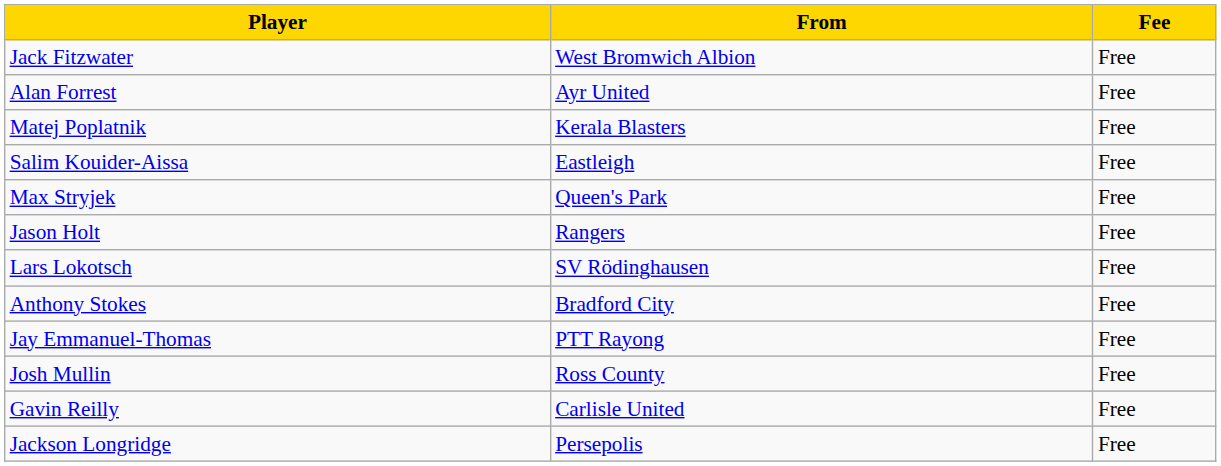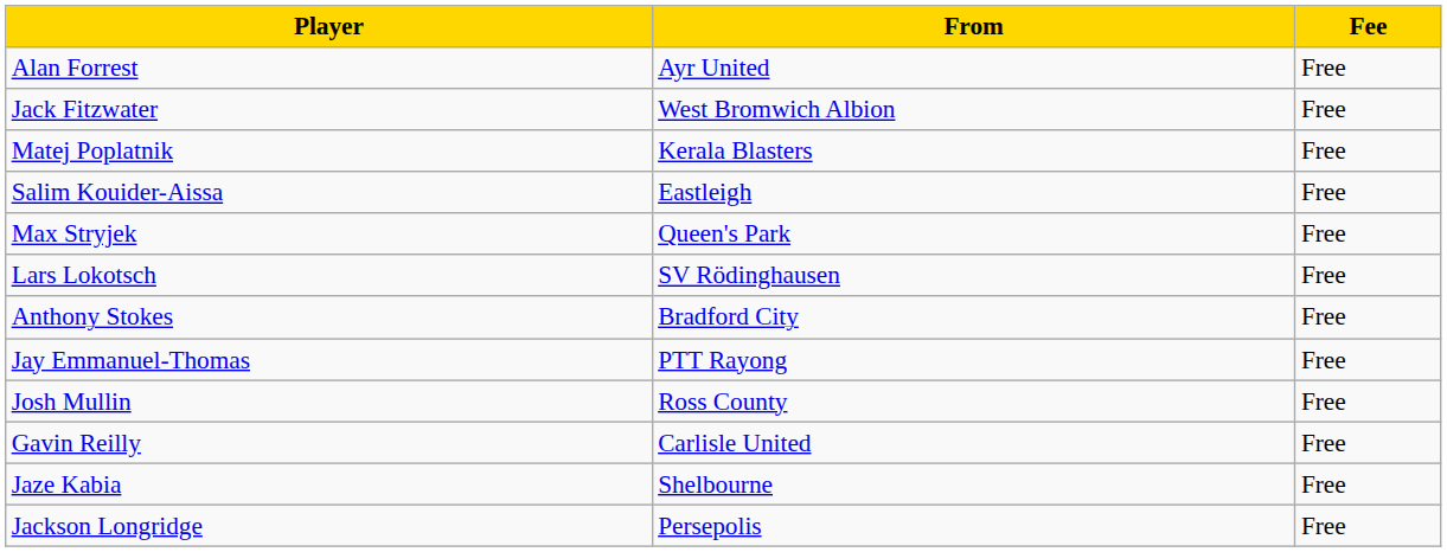rows swapped: Alan Forrest <-> Jack Fitzwater
- row: Jason Holt | Rangers | Free
+ row: Jaze Kabia | Shelbourne | Free
